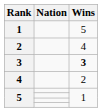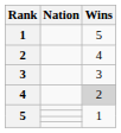row 4 | Wins: bold -> normal
row 5 | Wins: no background -> lightgrey background
